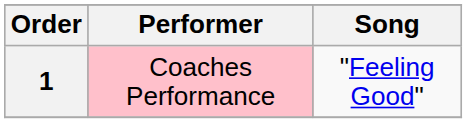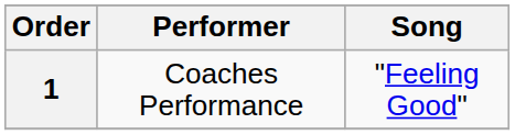1 | Performer: pink background -> no background
